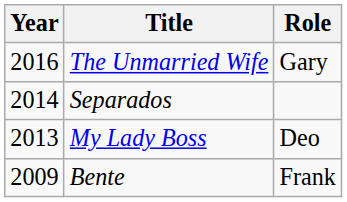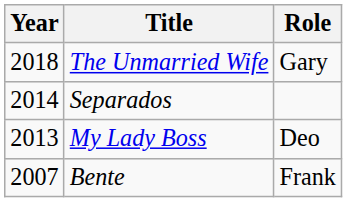The Unmarried Wife | Year: 2016 -> 2018
Bente | Year: 2009 -> 2007
